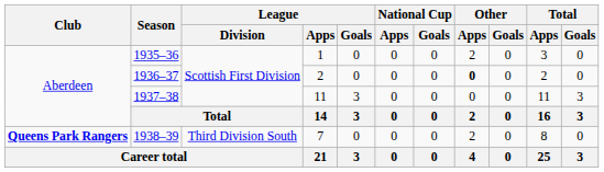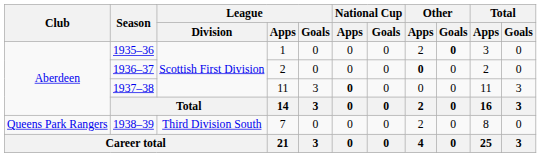1935–36 | Other / Goals: normal -> bold
1937–38 | National Cup / Apps: normal -> bold
1938–39 | Club: bold -> normal
